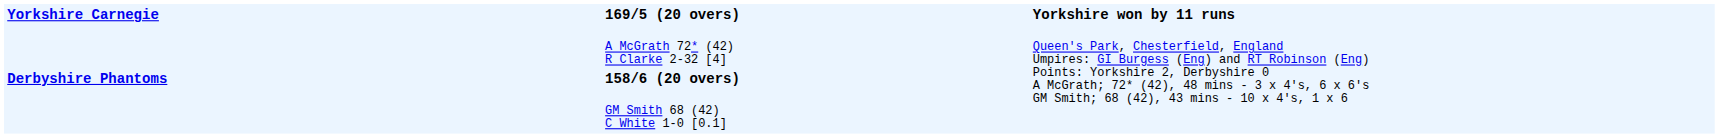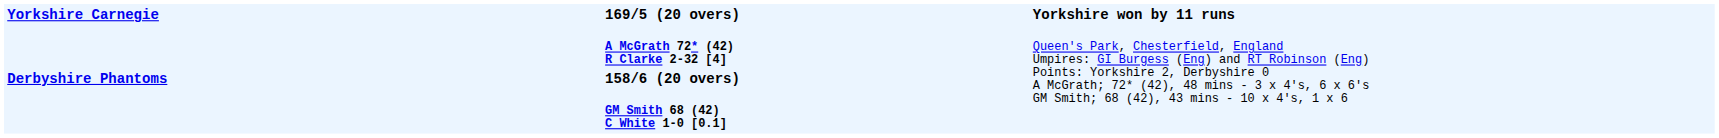A McGrath 72* (42) R Clarke 2-32 [4] | 169/5 (20 overs): normal -> bold
GM Smith 68 (42) C White 1-0 [0.1] | 169/5 (20 overs): normal -> bold
